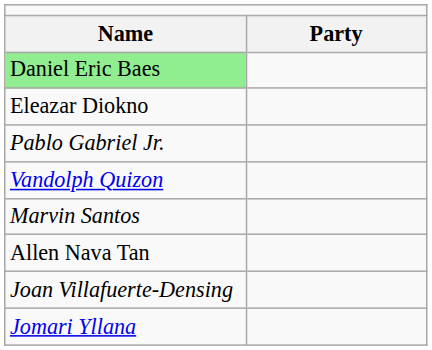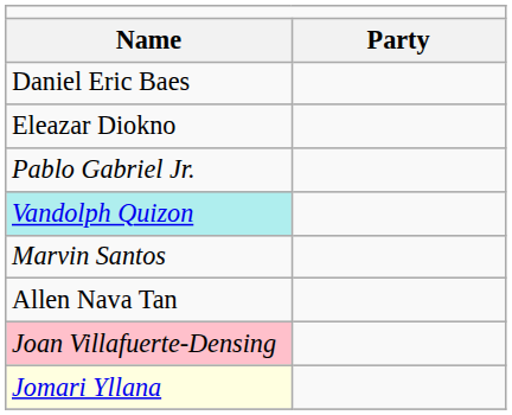Daniel Eric Baes | column 1: lightgreen background -> no background
Vandolph Quizon | column 1: no background -> paleturquoise background
Joan Villafuerte-Densing | column 1: no background -> pink background
Jomari Yllana | column 1: no background -> lightyellow background
